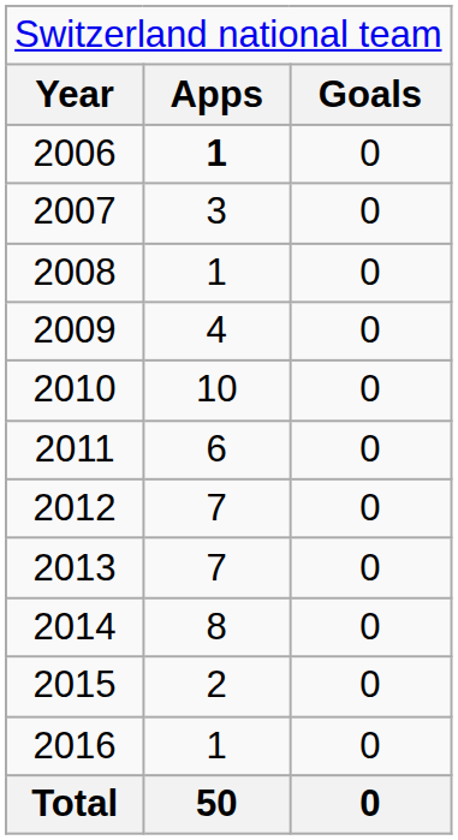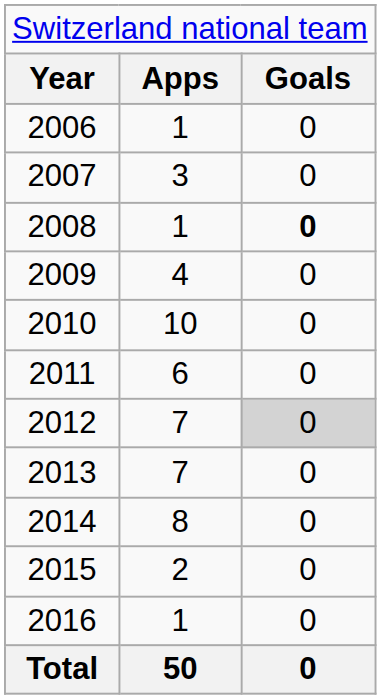2006 | column 2: bold -> normal
2008 | column 3: normal -> bold
2012 | column 3: no background -> lightgrey background
